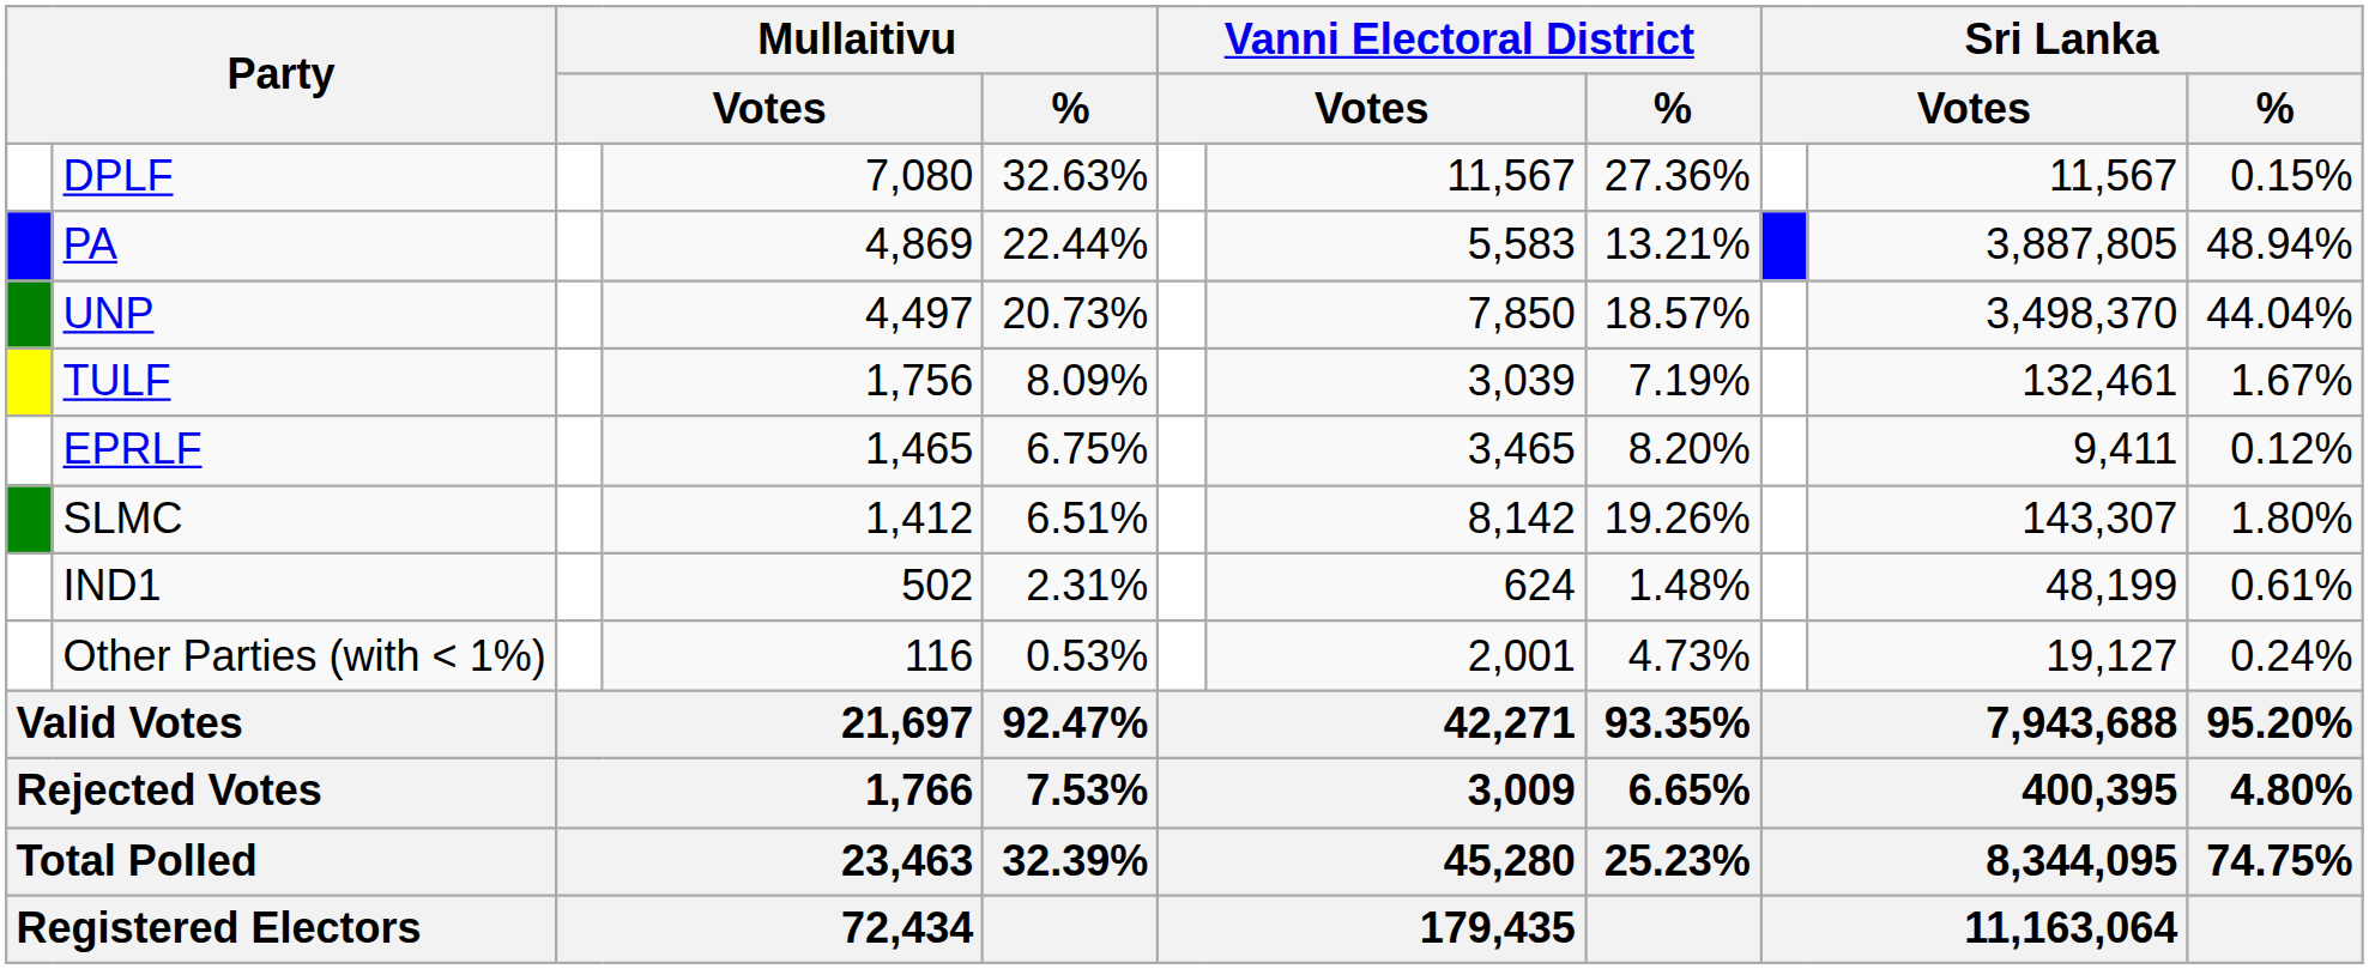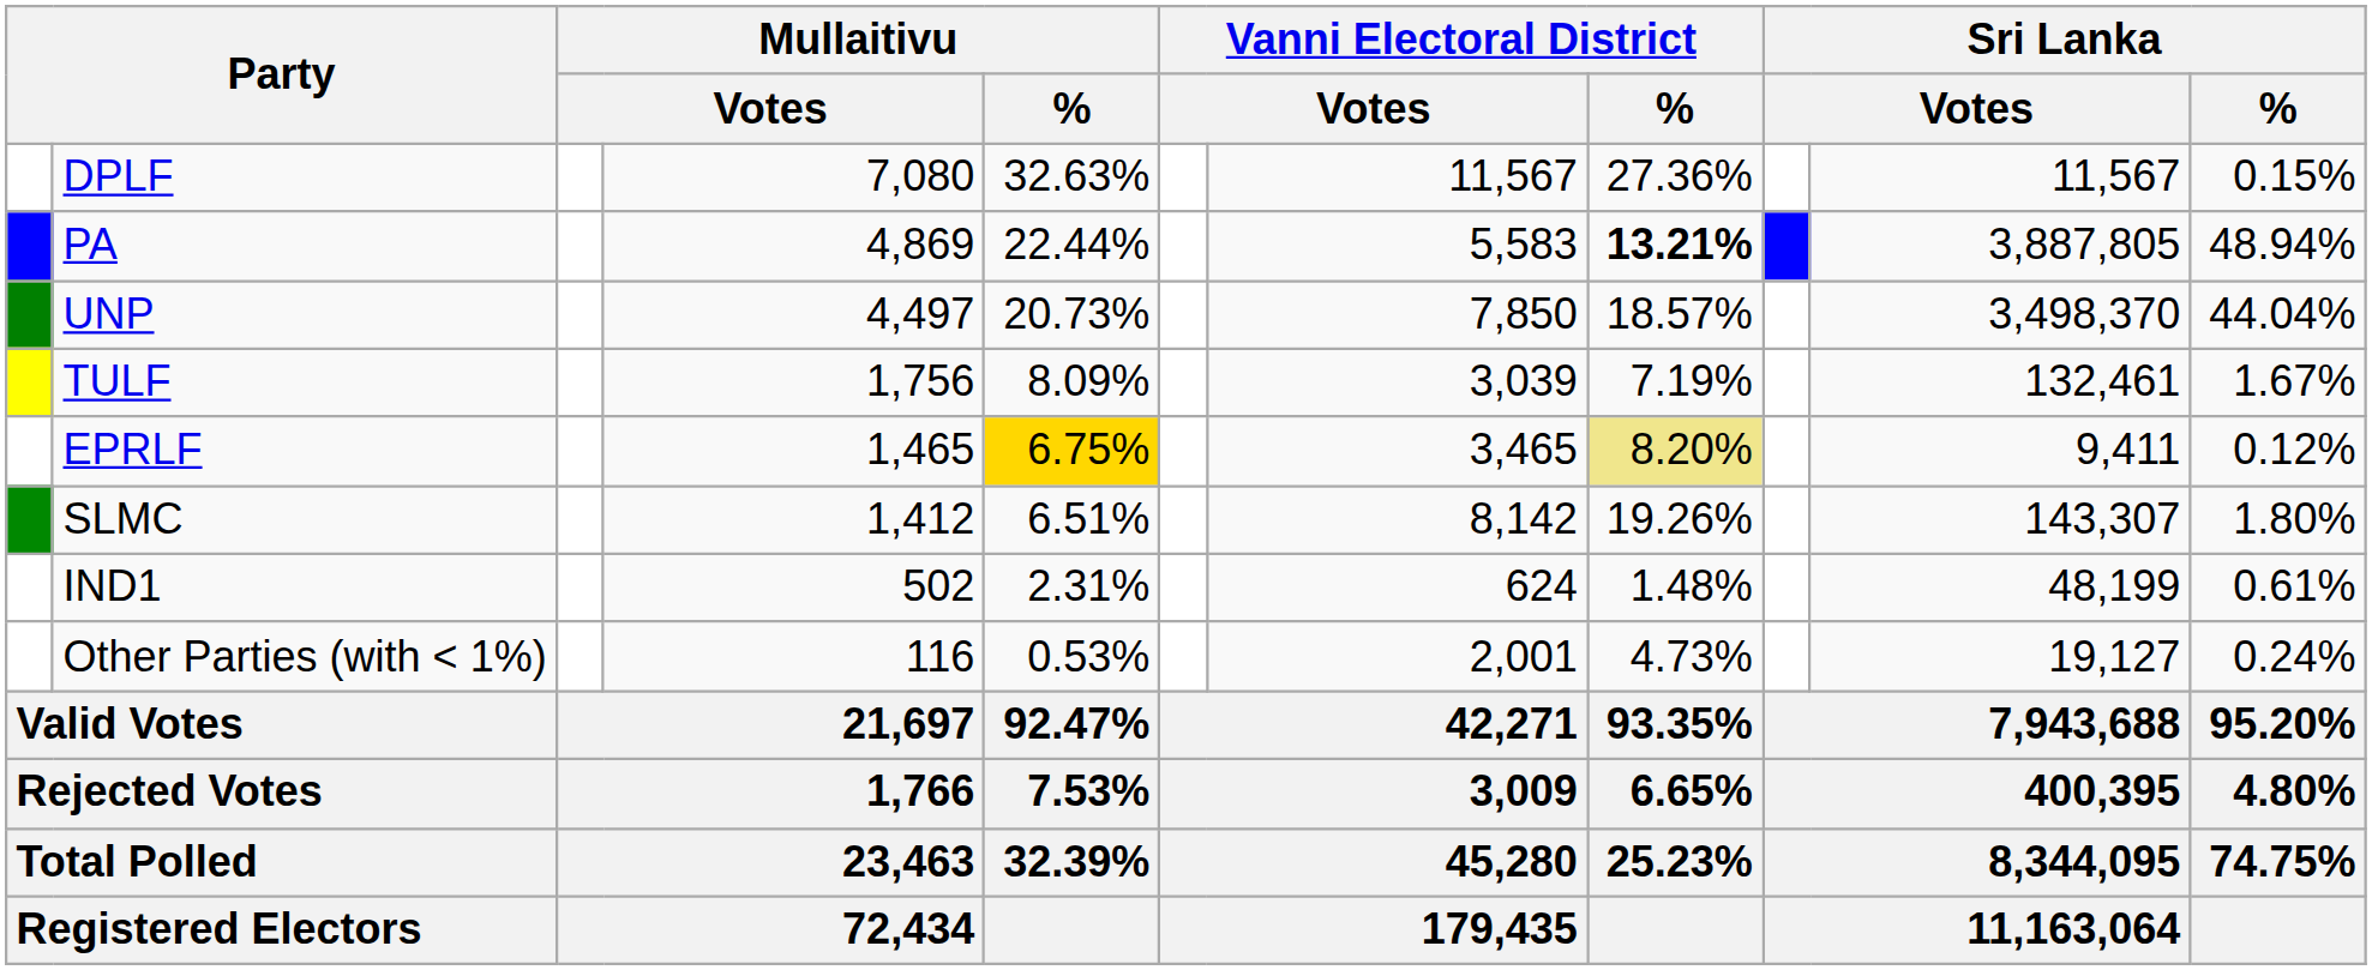PA | Vanni Electoral District / %: normal -> bold
EPRLF | Mullaitivu / %: no background -> gold background
EPRLF | Vanni Electoral District / %: no background -> khaki background
